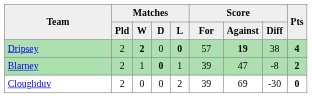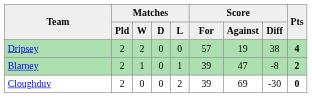Dripsey | Matches / W: bold -> normal
Dripsey | Matches / L: bold -> normal
Dripsey | Score / Against: bold -> normal
Blarney | Matches / D: bold -> normal
